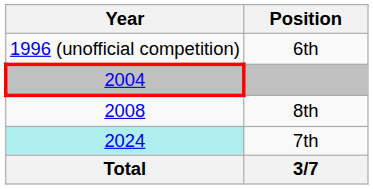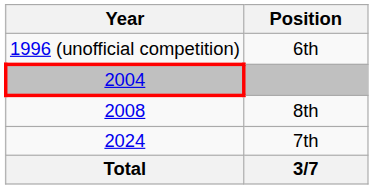7th | Year: paleturquoise background -> no background
